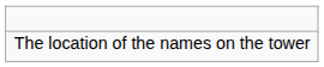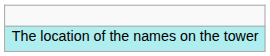row 2 | column 1: no background -> paleturquoise background
